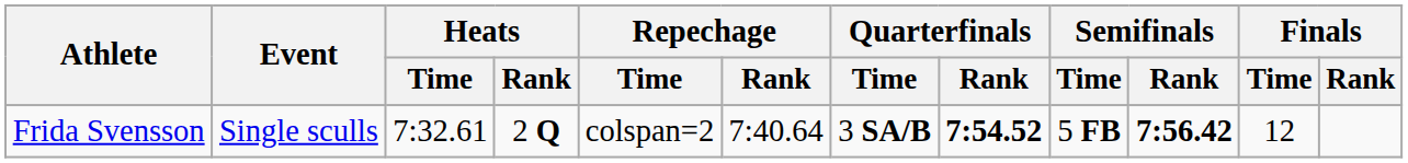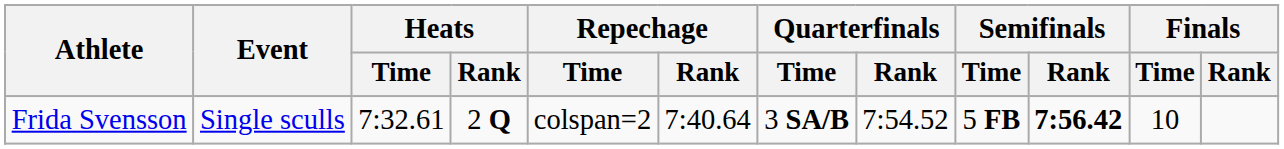Frida Svensson | Quarterfinals / Rank: bold -> normal
Frida Svensson | Finals / Time: 12 -> 10
